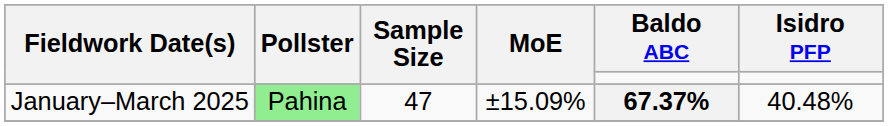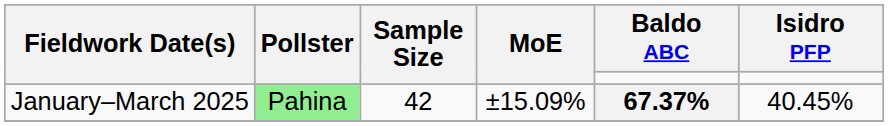January–March 2025 | Sample Size: 47 -> 42
January–March 2025 | Isidro PFP: 40.48% -> 40.45%
